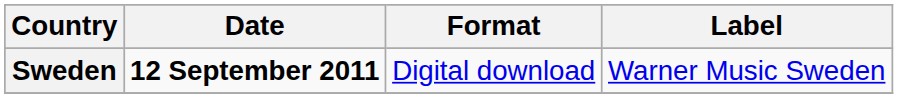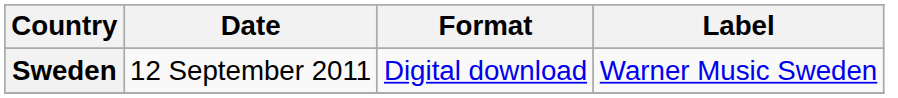Sweden | Date: bold -> normal
